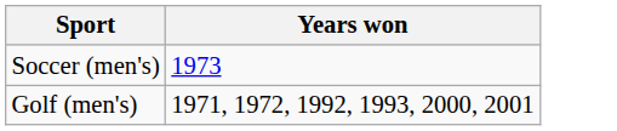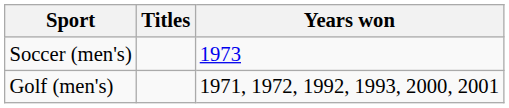+ column: Titles
